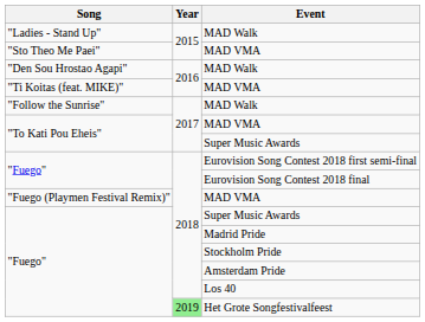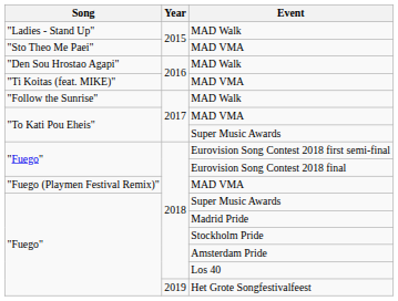Het Grote Songfestivalfeest | Year: lightgreen background -> no background
